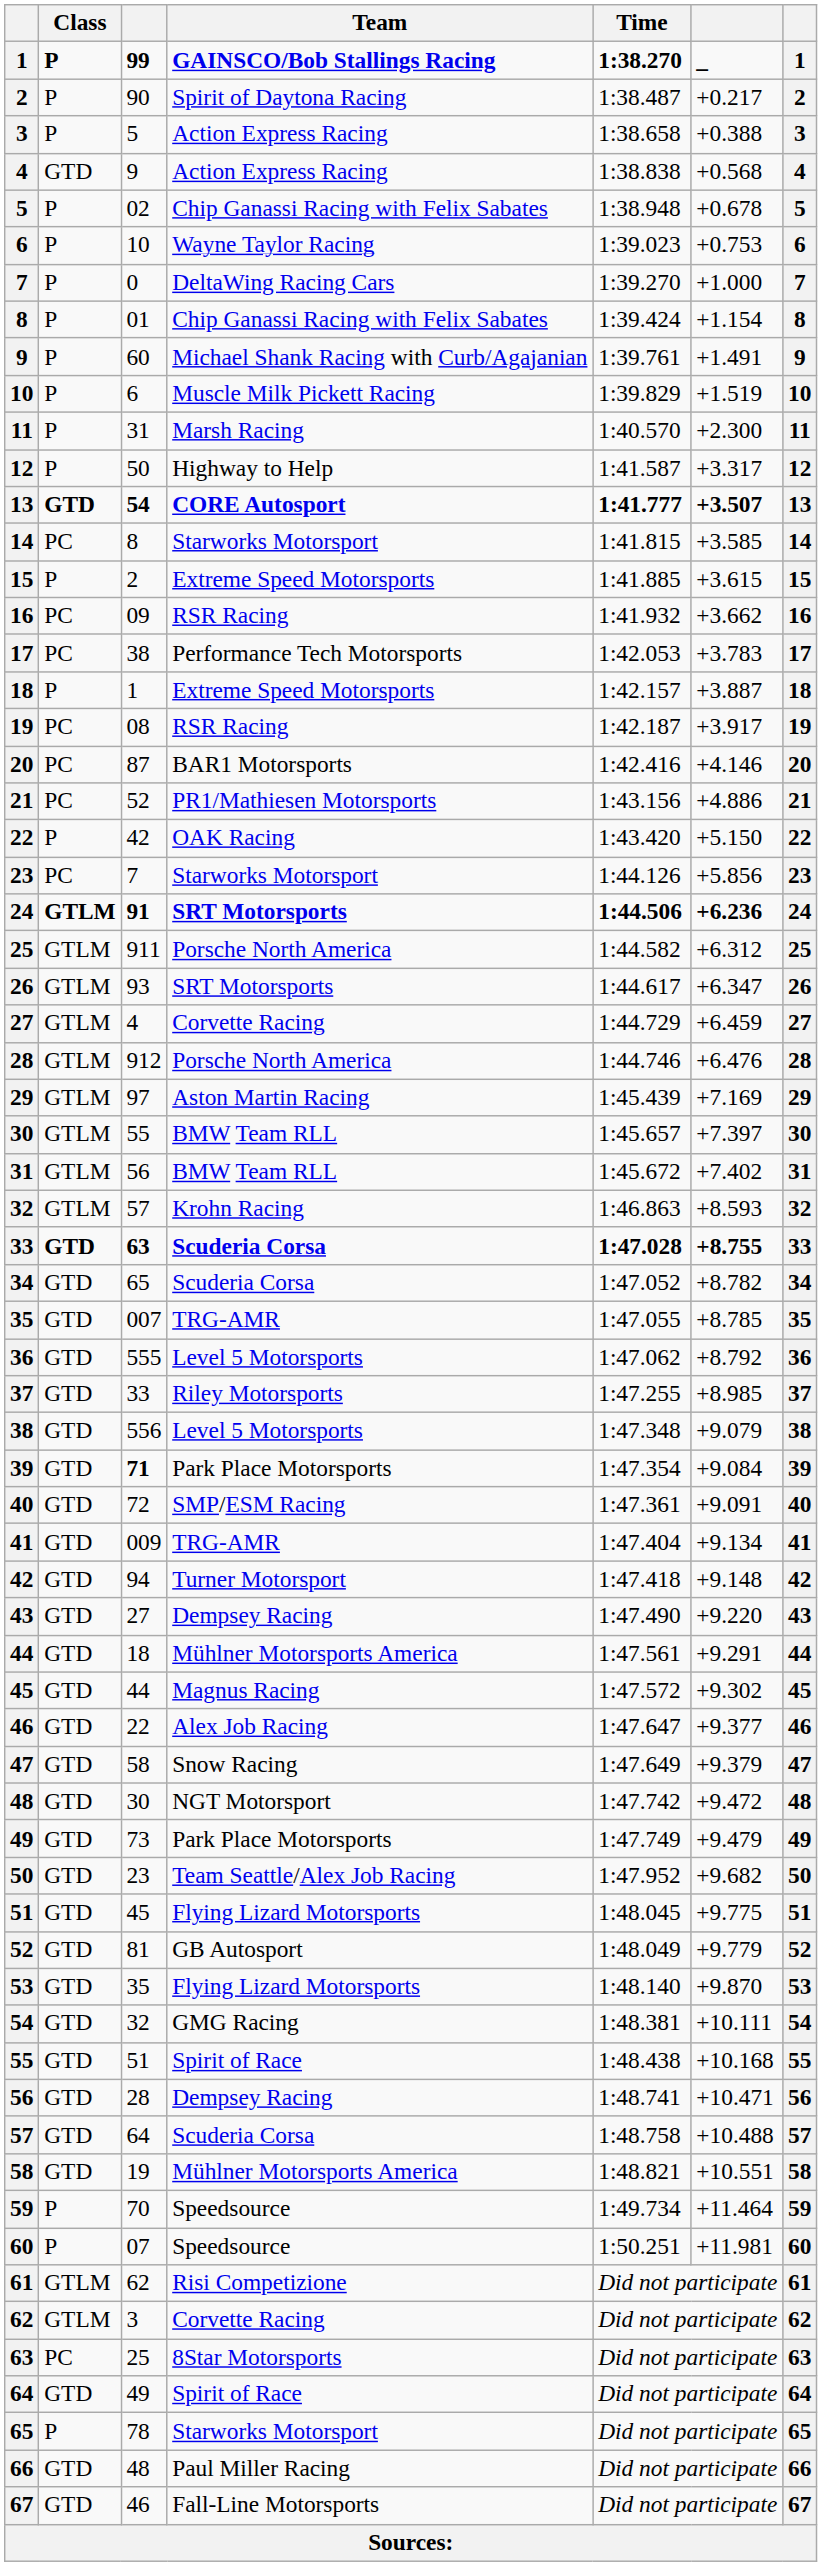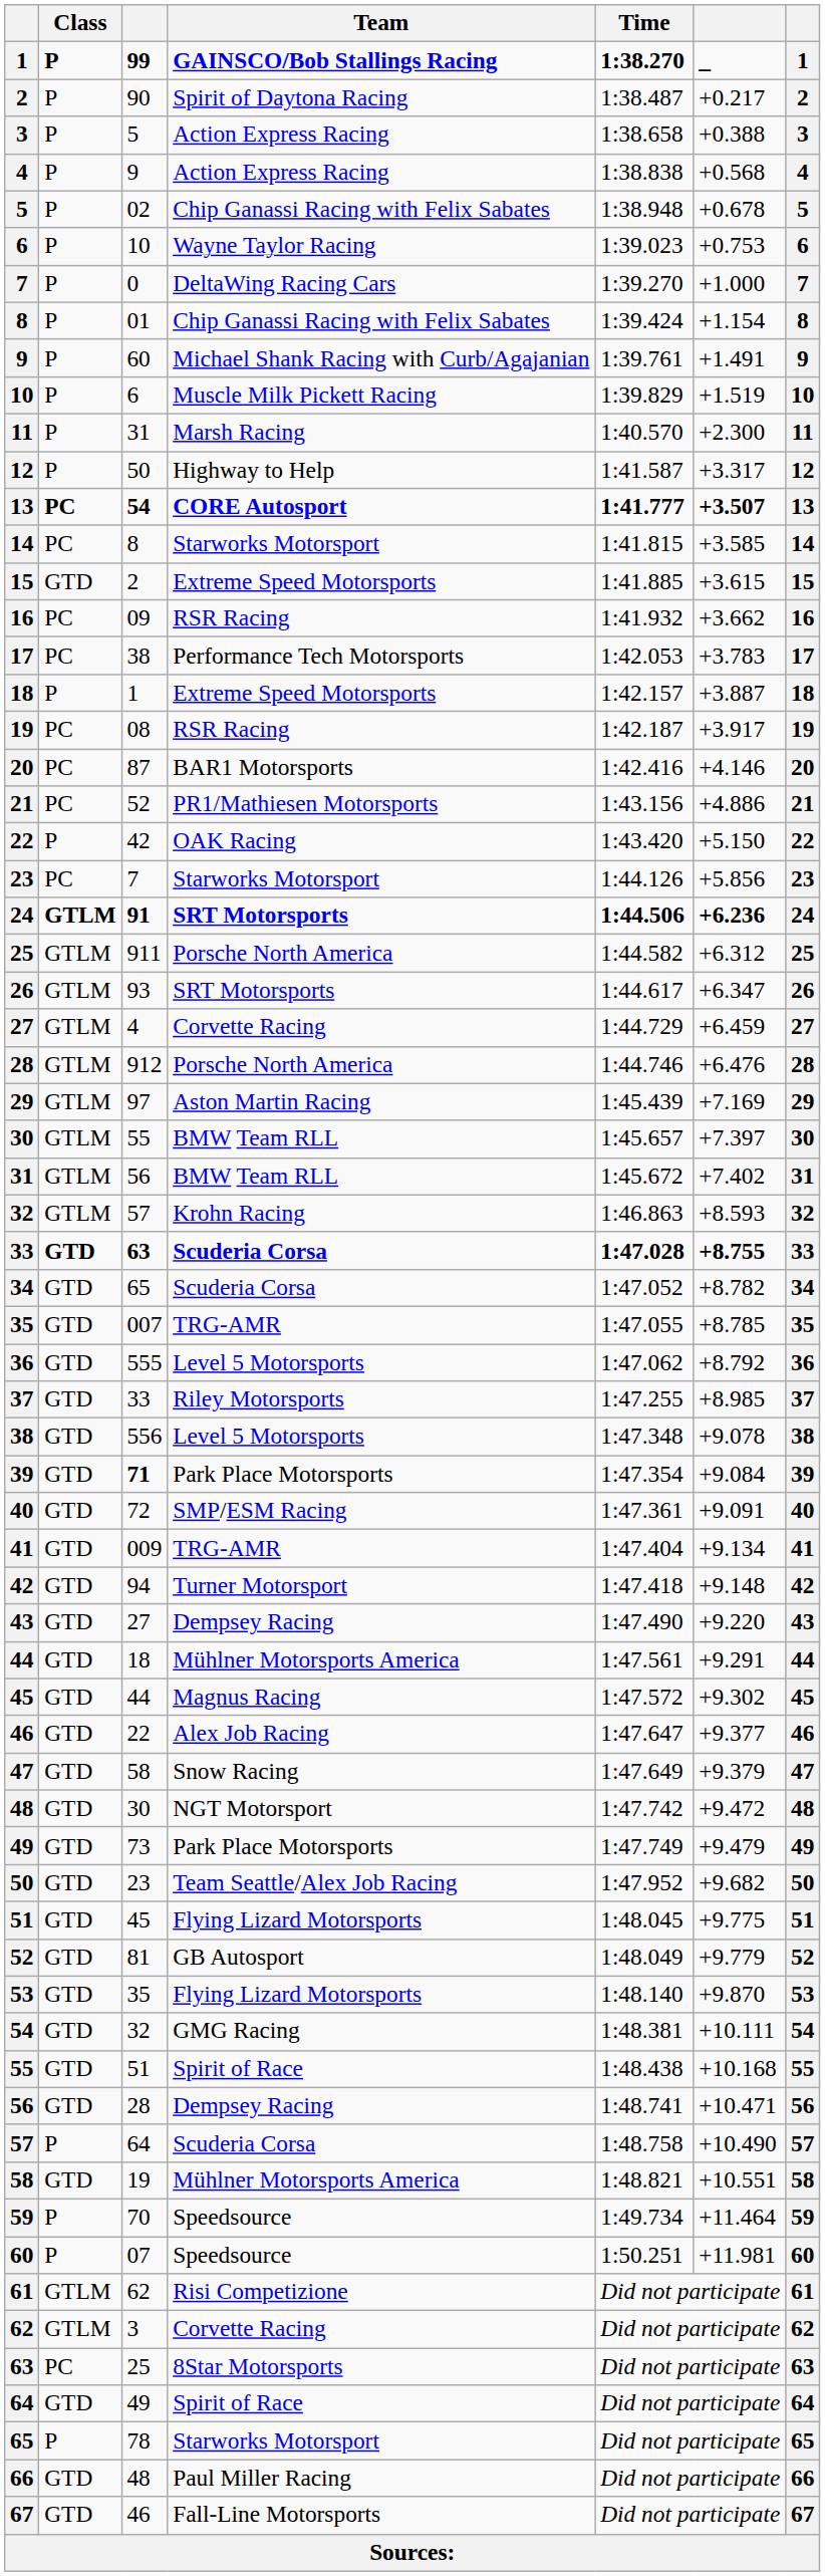row 5 | Class: GTD -> P
row 14 | Class: GTD -> PC
row 16 | Class: P -> GTD
row 39 | column 6: +9.079 -> +9.078
row 58 | Class: GTD -> P
row 58 | column 6: +10.488 -> +10.490
